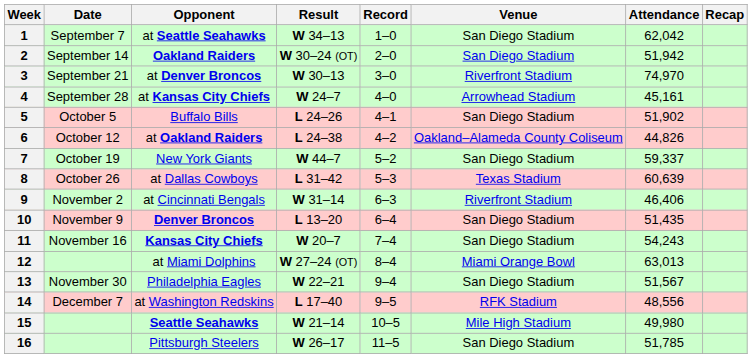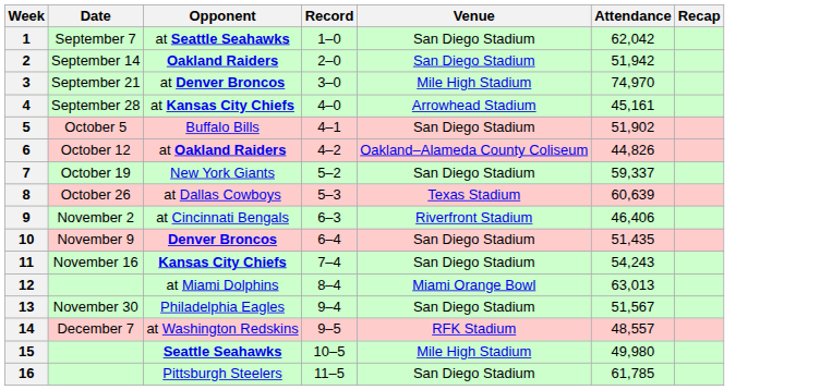- column: Result | W 34–13 | W 30–24 (OT) | W 30–13 | W 24–7 | L 24–26 | L 24–38 | W 44–7 | L 31–42 | W 31–14 | L 13–20 | W 20–7 | W 27–24 (OT) | W 22–21 | L 17–40 | W 21–14 | W 26–17
3 | Venue: Riverfront Stadium -> Mile High Stadium
14 | Attendance: 48,556 -> 48,557
16 | Attendance: 51,785 -> 61,785
